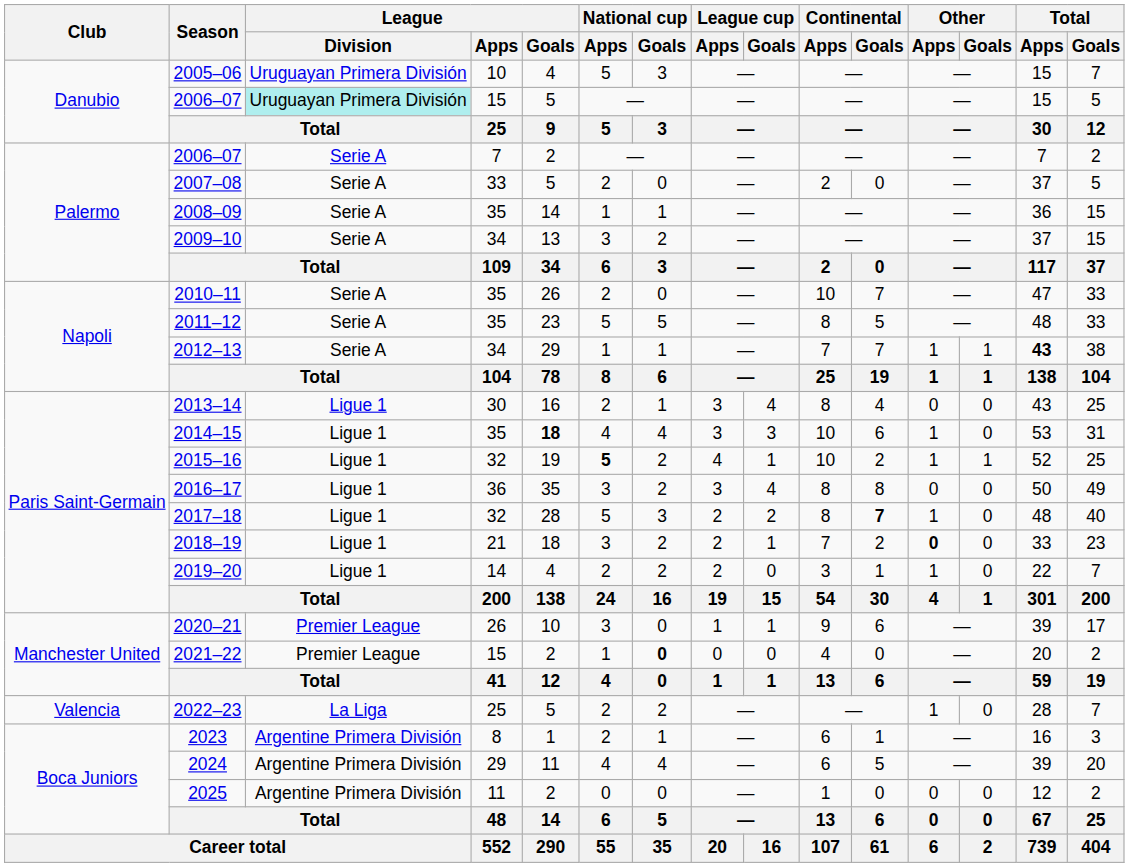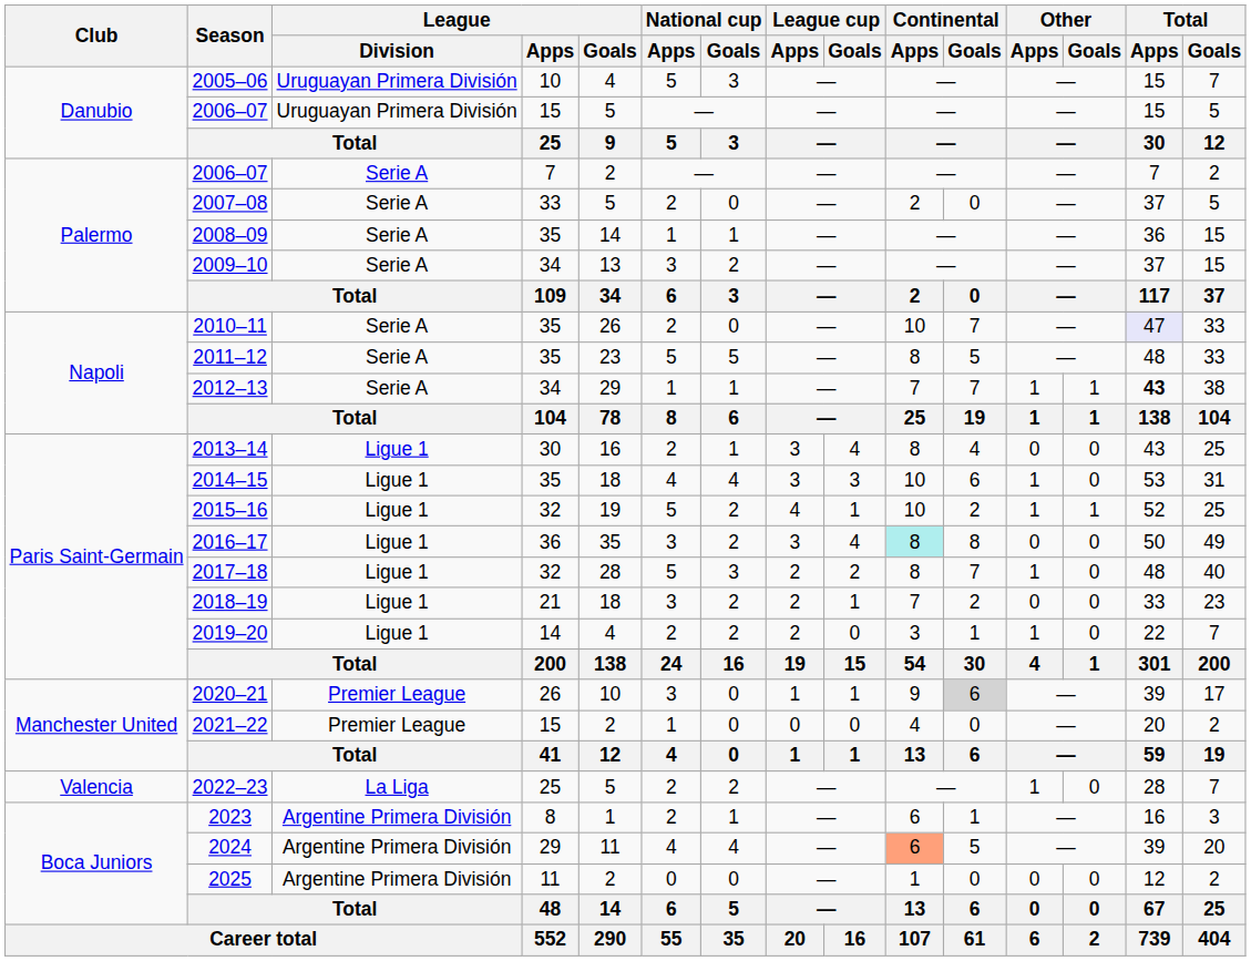2006–07 / 15 | League / Division: paleturquoise background -> no background
2010–11 | Total / Apps: no background -> lavender background
2014–15 | League / Goals: bold -> normal
2015–16 | National cup / Apps: bold -> normal
2016–17 | Continental / Apps: no background -> paleturquoise background
2017–18 | Continental / Goals: bold -> normal
2018–19 | Other / Apps: bold -> normal
2020–21 | Continental / Goals: no background -> lightgrey background
2021–22 | National cup / Goals: bold -> normal
2024 | Continental / Apps: no background -> lightsalmon background
